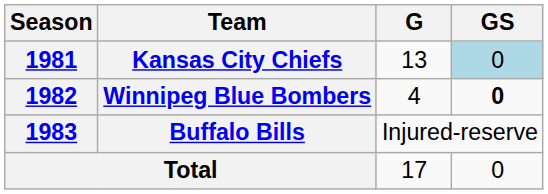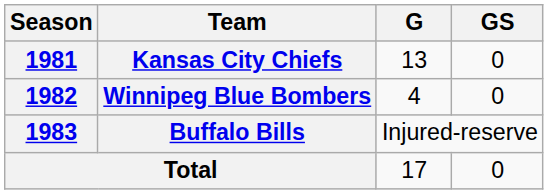Kansas City Chiefs | GS: lightblue background -> no background
Winnipeg Blue Bombers | GS: bold -> normal
